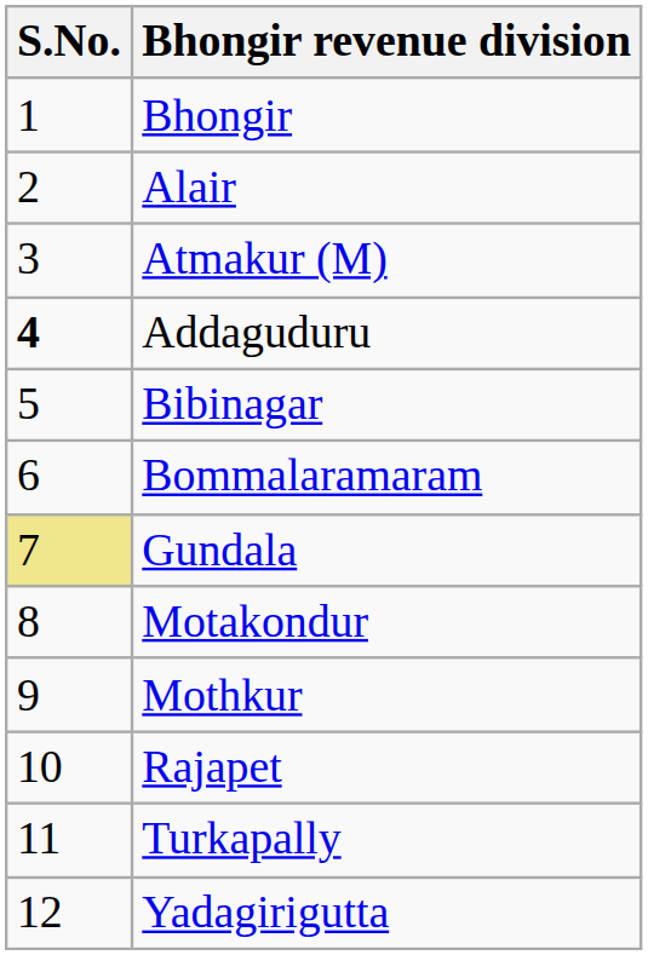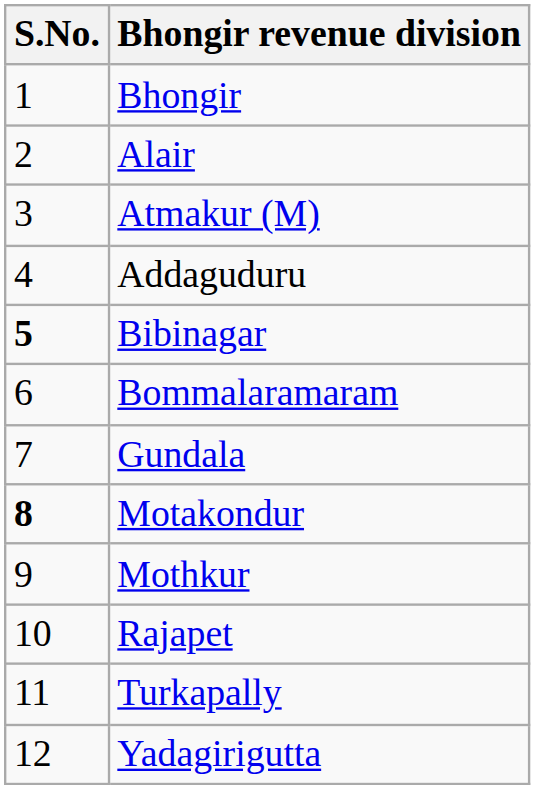Addaguduru | S.No.: bold -> normal
Bibinagar | S.No.: normal -> bold
Gundala | S.No.: khaki background -> no background
Motakondur | S.No.: normal -> bold
